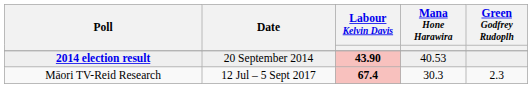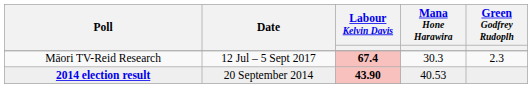rows swapped: 2014 election result <-> Māori TV-Reid Research
